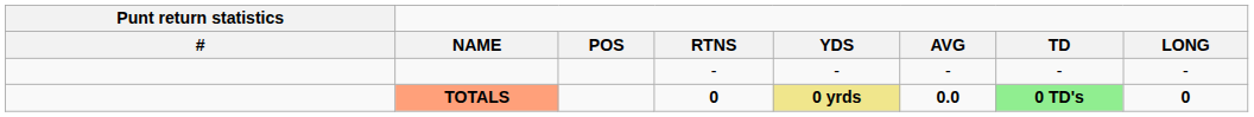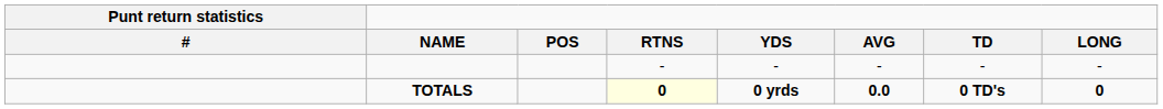row 4 | NAME: lightsalmon background -> no background
row 4 | RTNS: no background -> lightyellow background
row 4 | YDS: khaki background -> no background
row 4 | TD: lightgreen background -> no background
